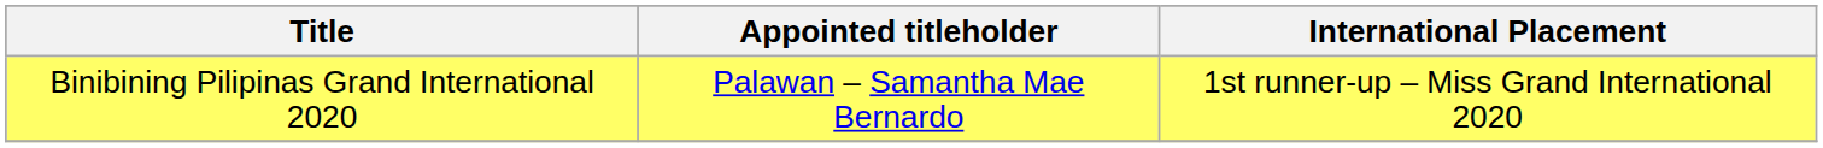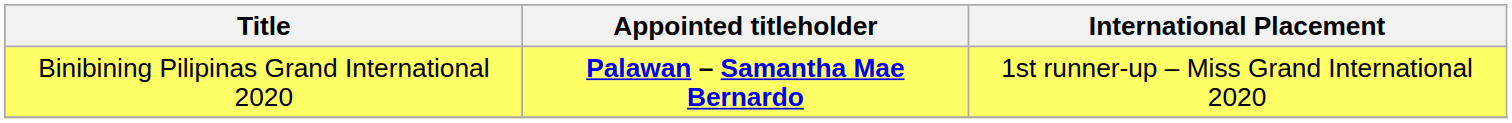Binibining Pilipinas Grand International 2020 | Appointed titleholder: normal -> bold
